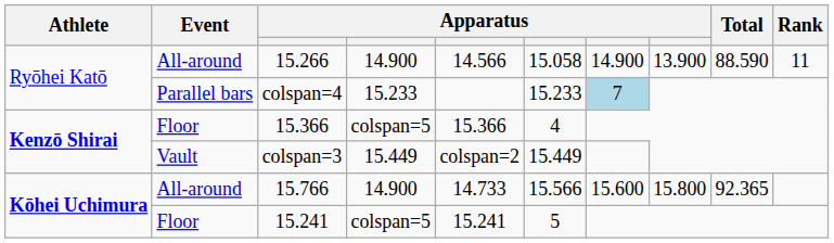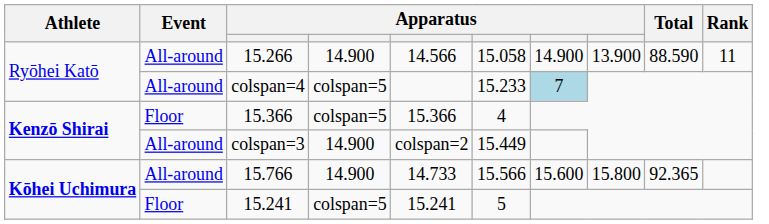colspan=4 | Event: Parallel bars -> All-around
colspan=4 | column 4: 15.233 -> colspan=5
colspan=3 | Event: Vault -> All-around
colspan=3 | column 4: 15.449 -> 14.900
